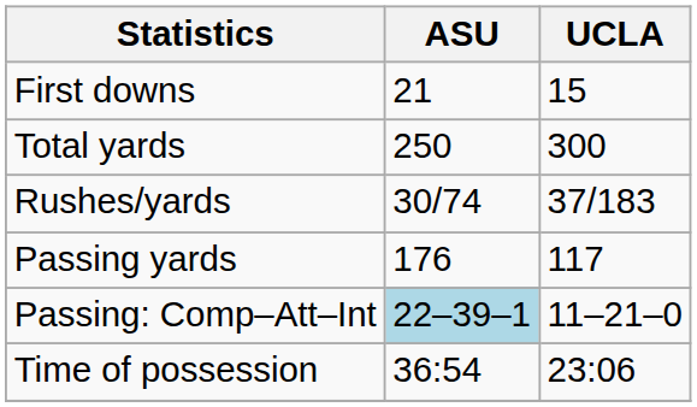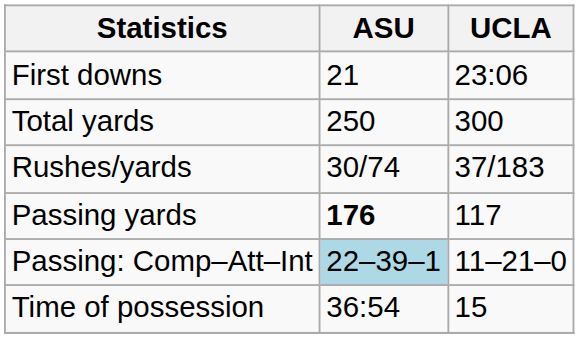First downs | UCLA: 15 -> 23:06
Passing yards | ASU: normal -> bold
Time of possession | UCLA: 23:06 -> 15
